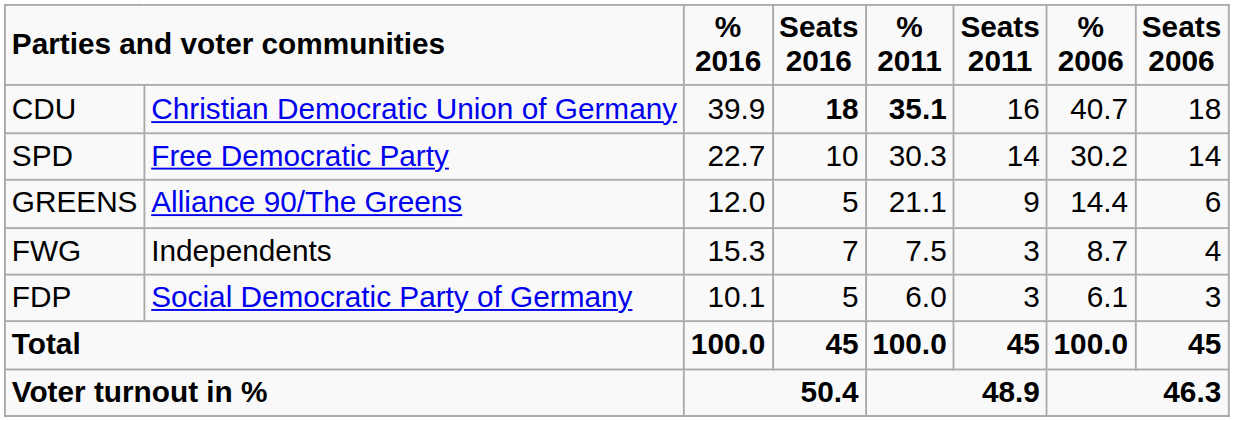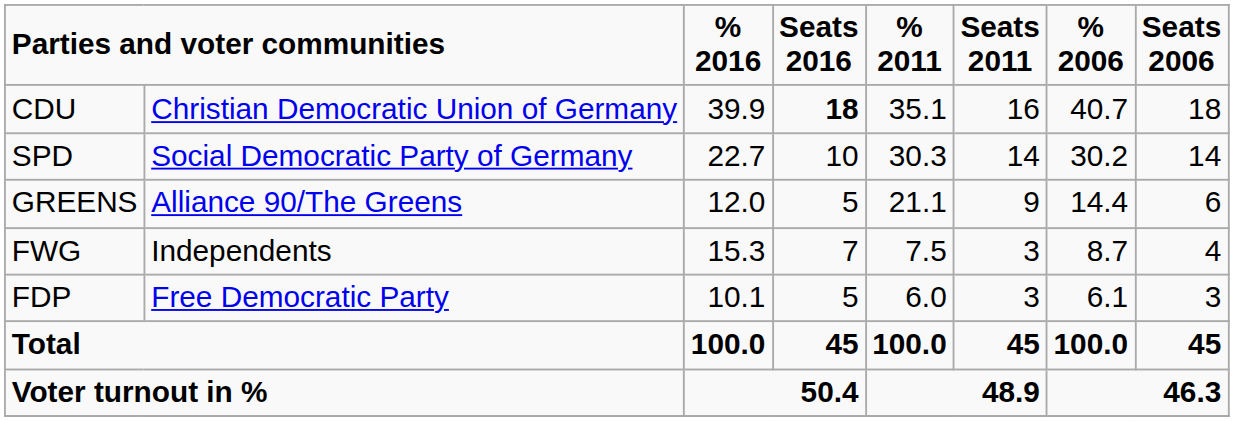CDU | % 2011: bold -> normal
SPD | column 2: Free Democratic Party -> Social Democratic Party of Germany
FDP | column 2: Social Democratic Party of Germany -> Free Democratic Party
